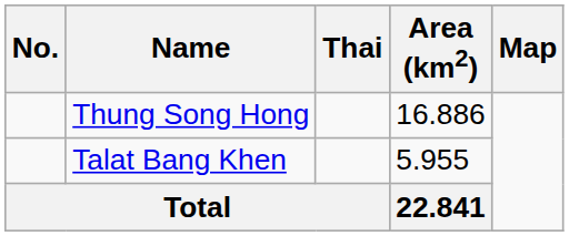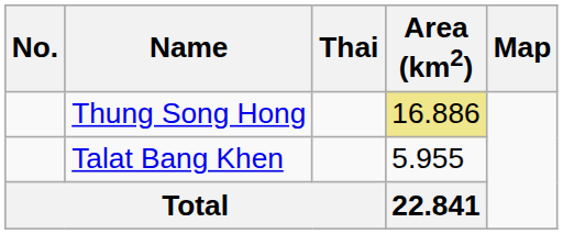Thung Song Hong | Area (km2): no background -> khaki background
